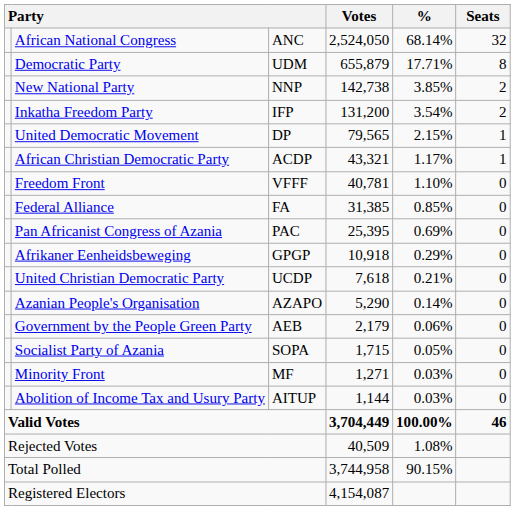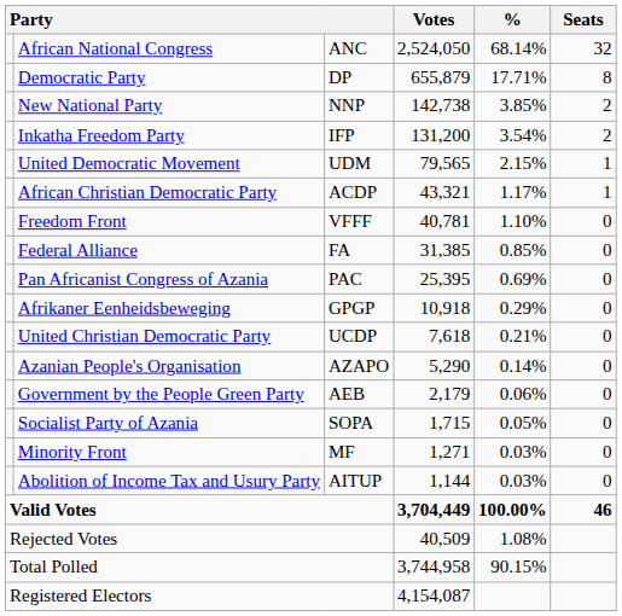Democratic Party | column 3: UDM -> DP
United Democratic Movement | column 3: DP -> UDM
